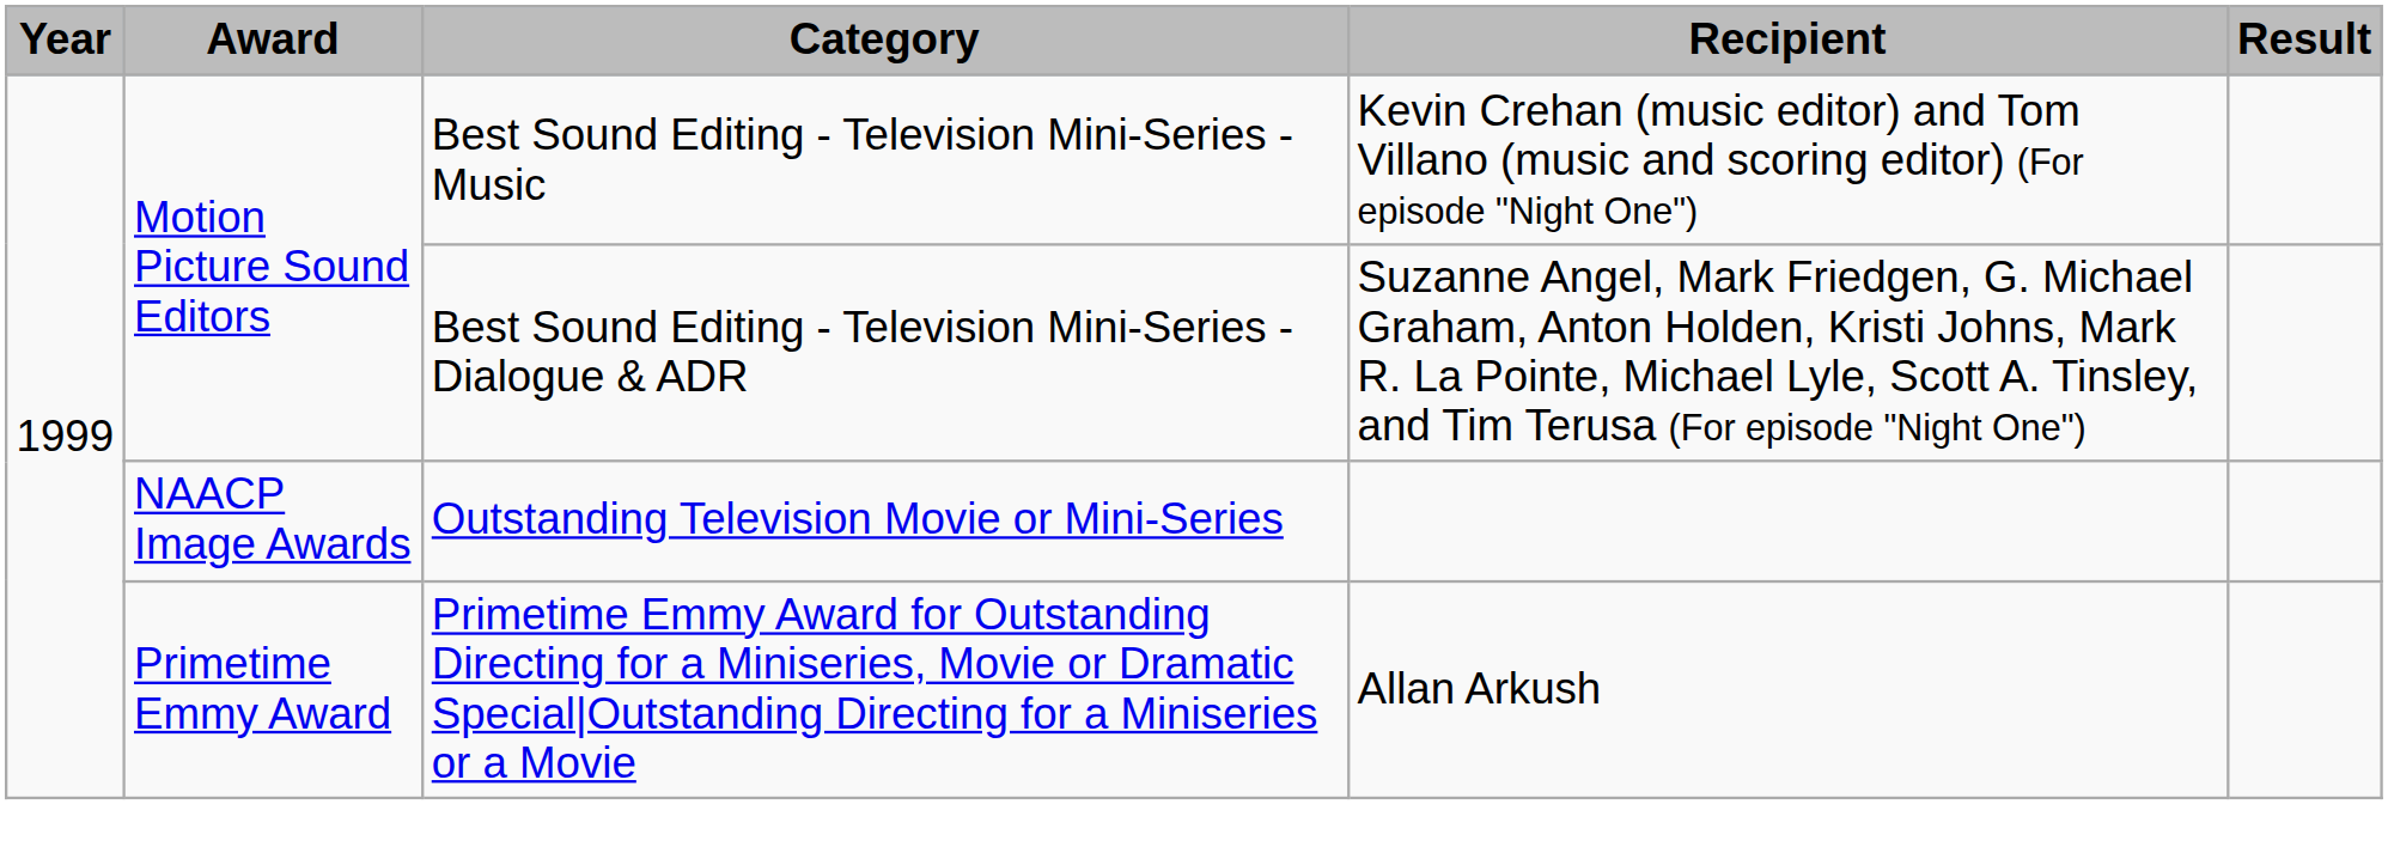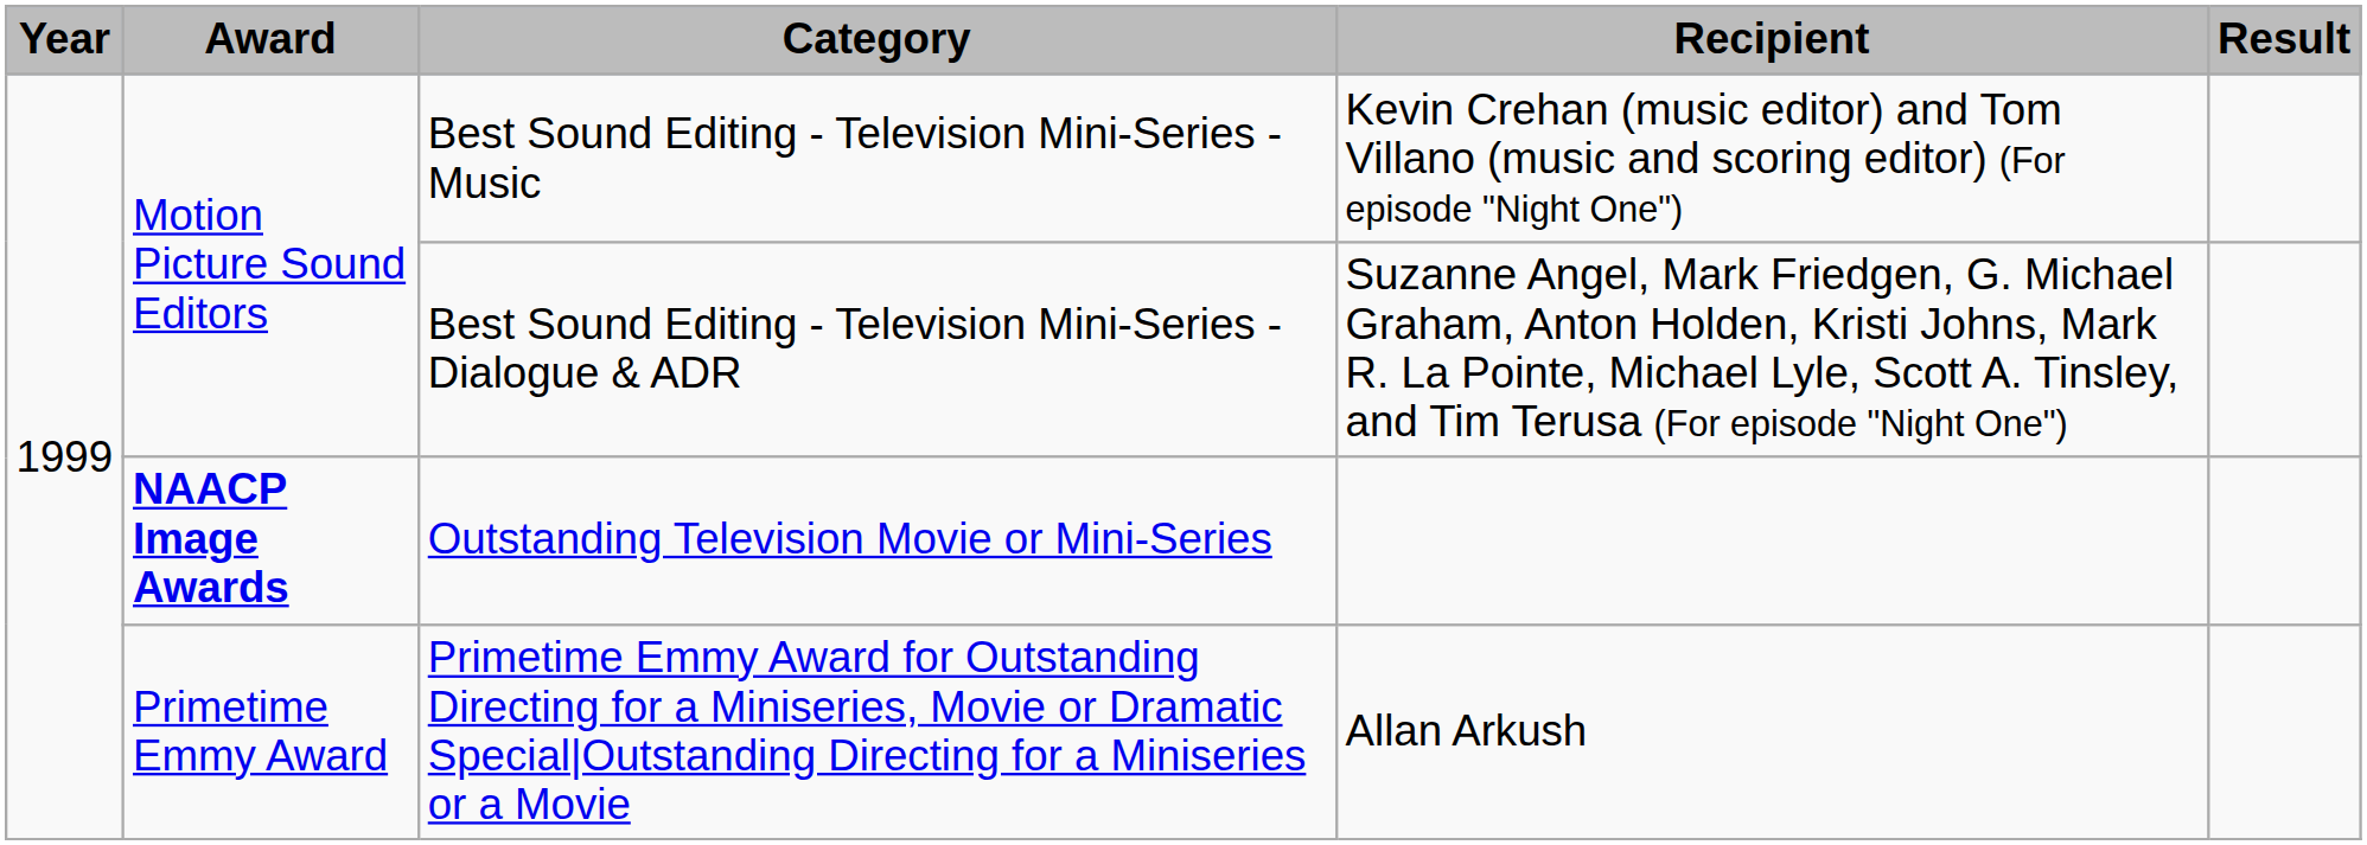Outstanding Television Movie or Mini-Series | Award: normal -> bold
